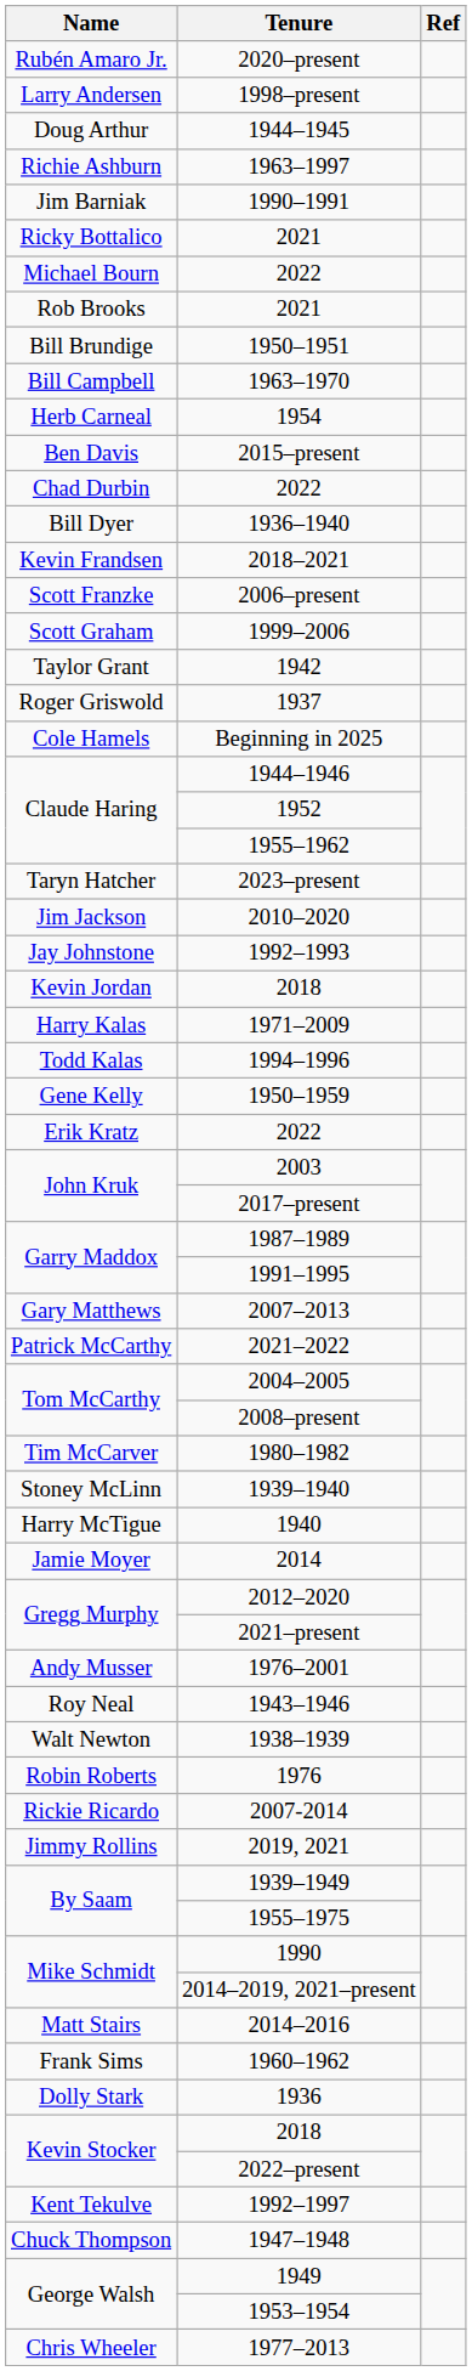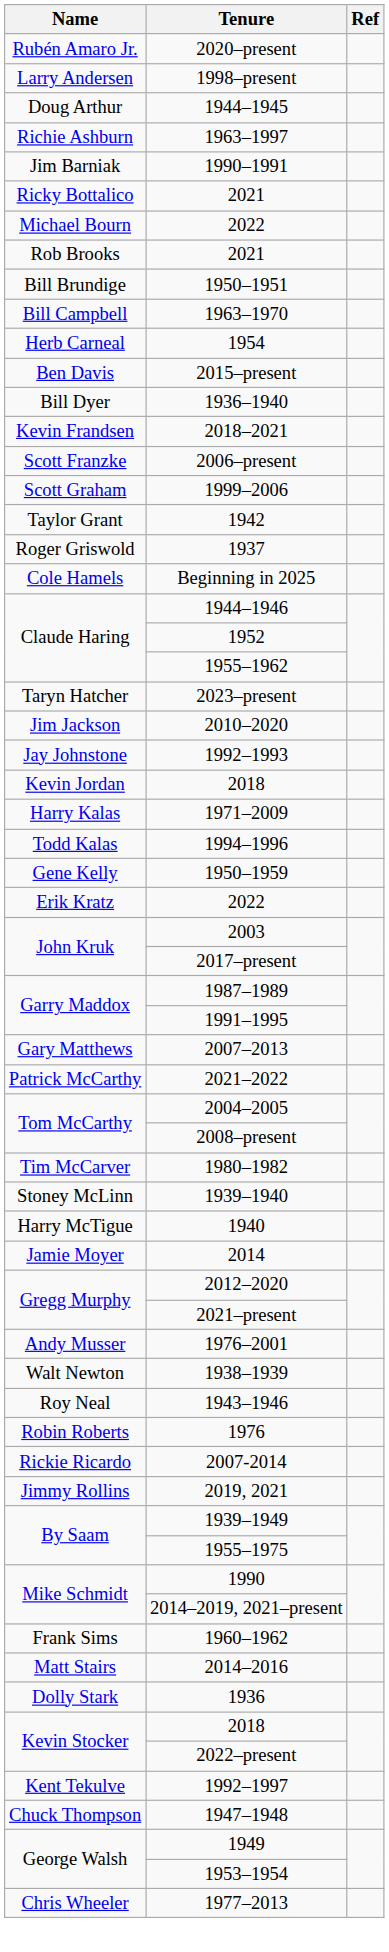- row: Chad Durbin | 2022
rows swapped: 1943–1946 <-> 1938–1939
rows swapped: 1960–1962 <-> 2014–2016
